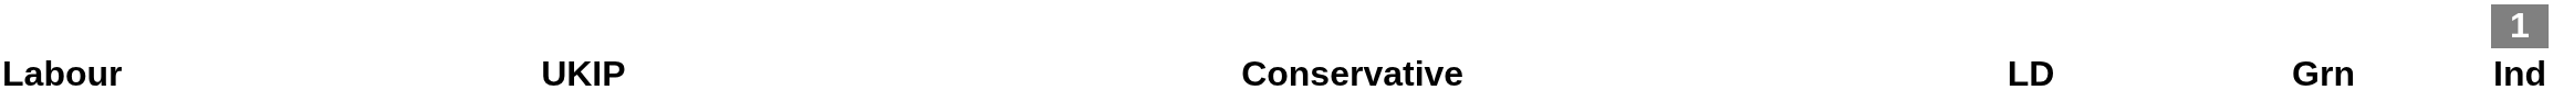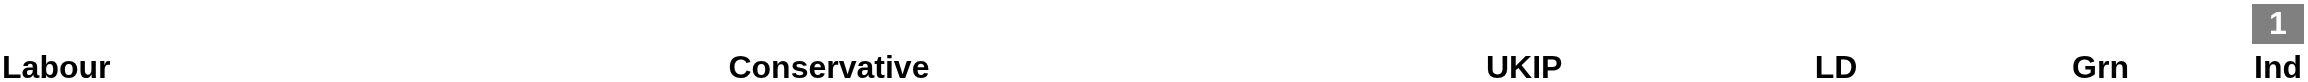columns swapped: 13 <-> 4
